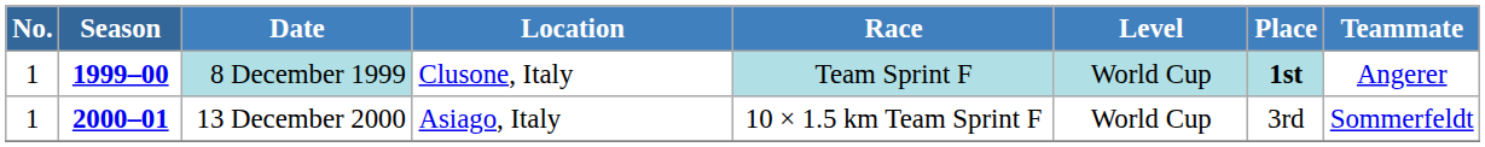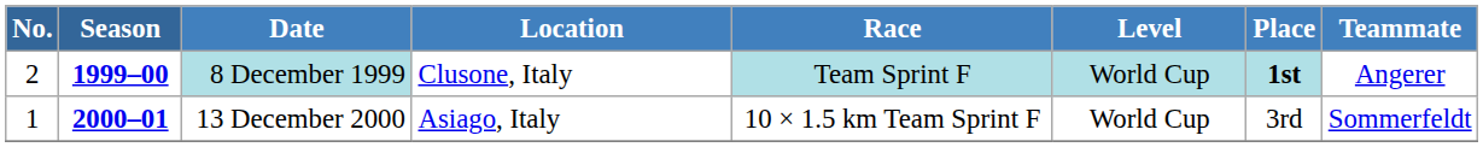8 December 1999 | No.: 1 -> 2
